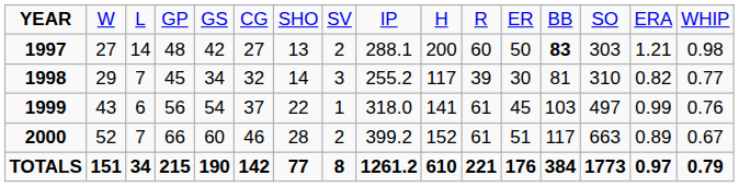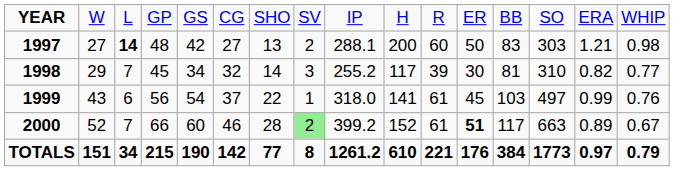1997 | column 3: normal -> bold
1997 | column 13: bold -> normal
2000 | column 8: no background -> lightgreen background
2000 | column 12: normal -> bold
